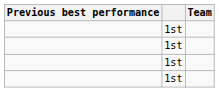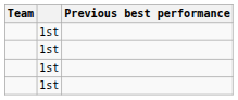columns swapped: Team <-> Previous best performance
